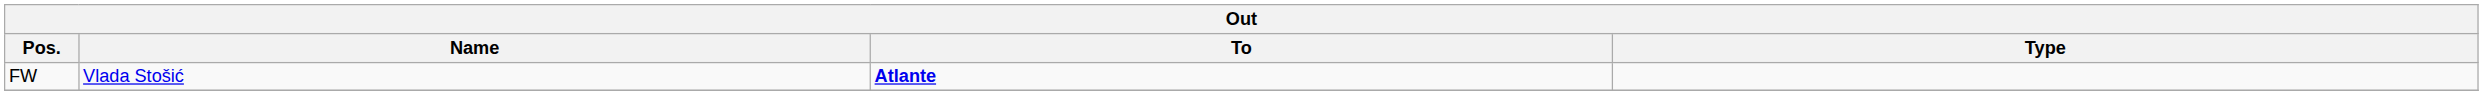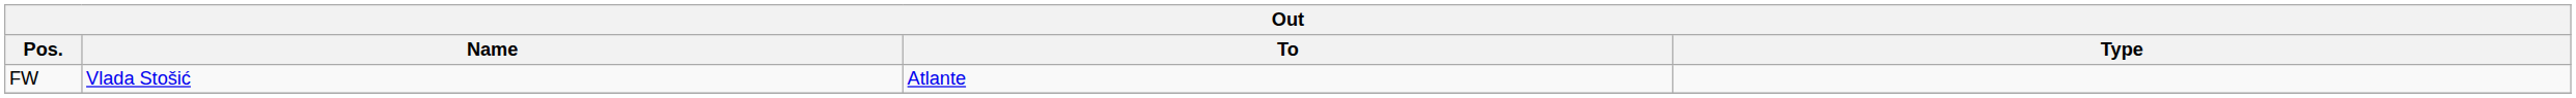FW | To: bold -> normal
